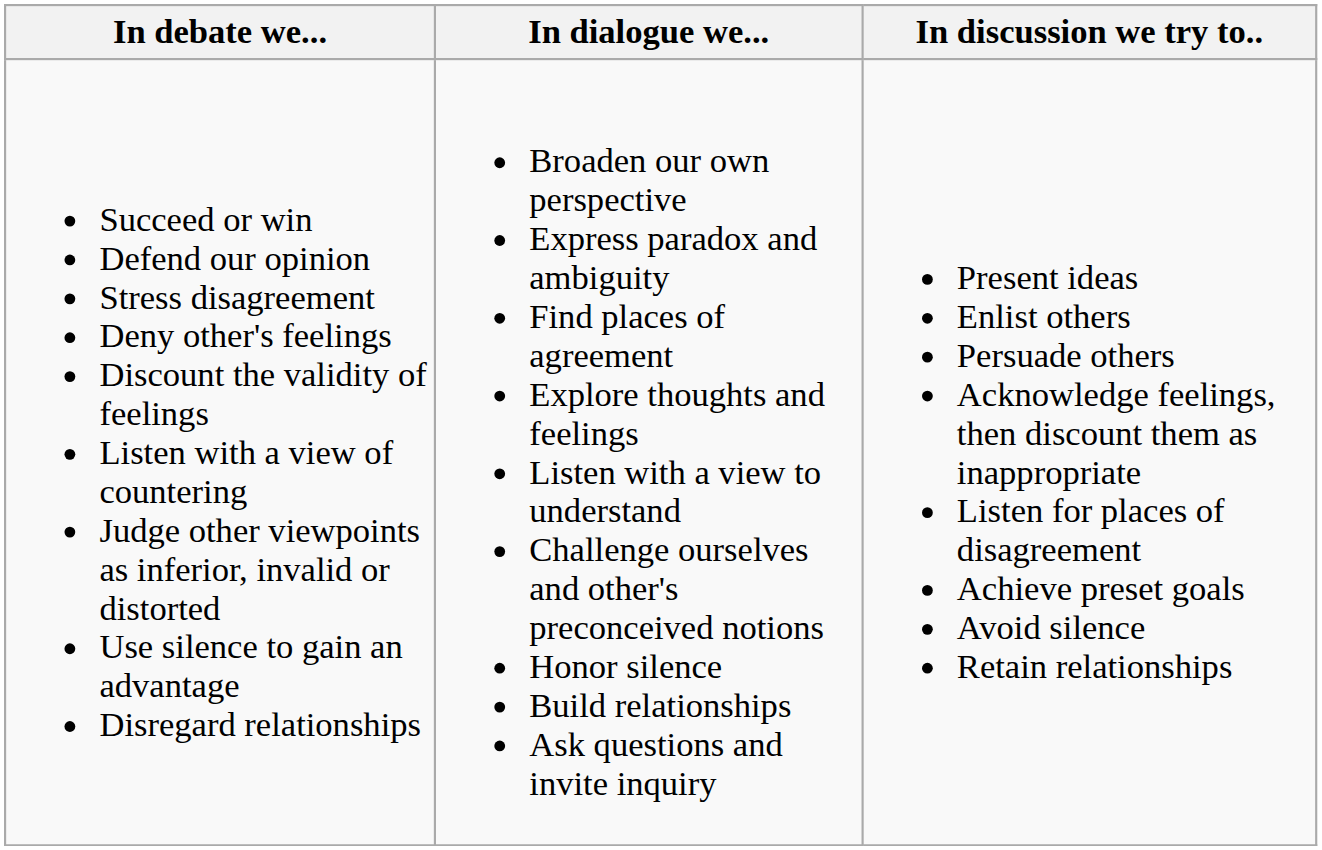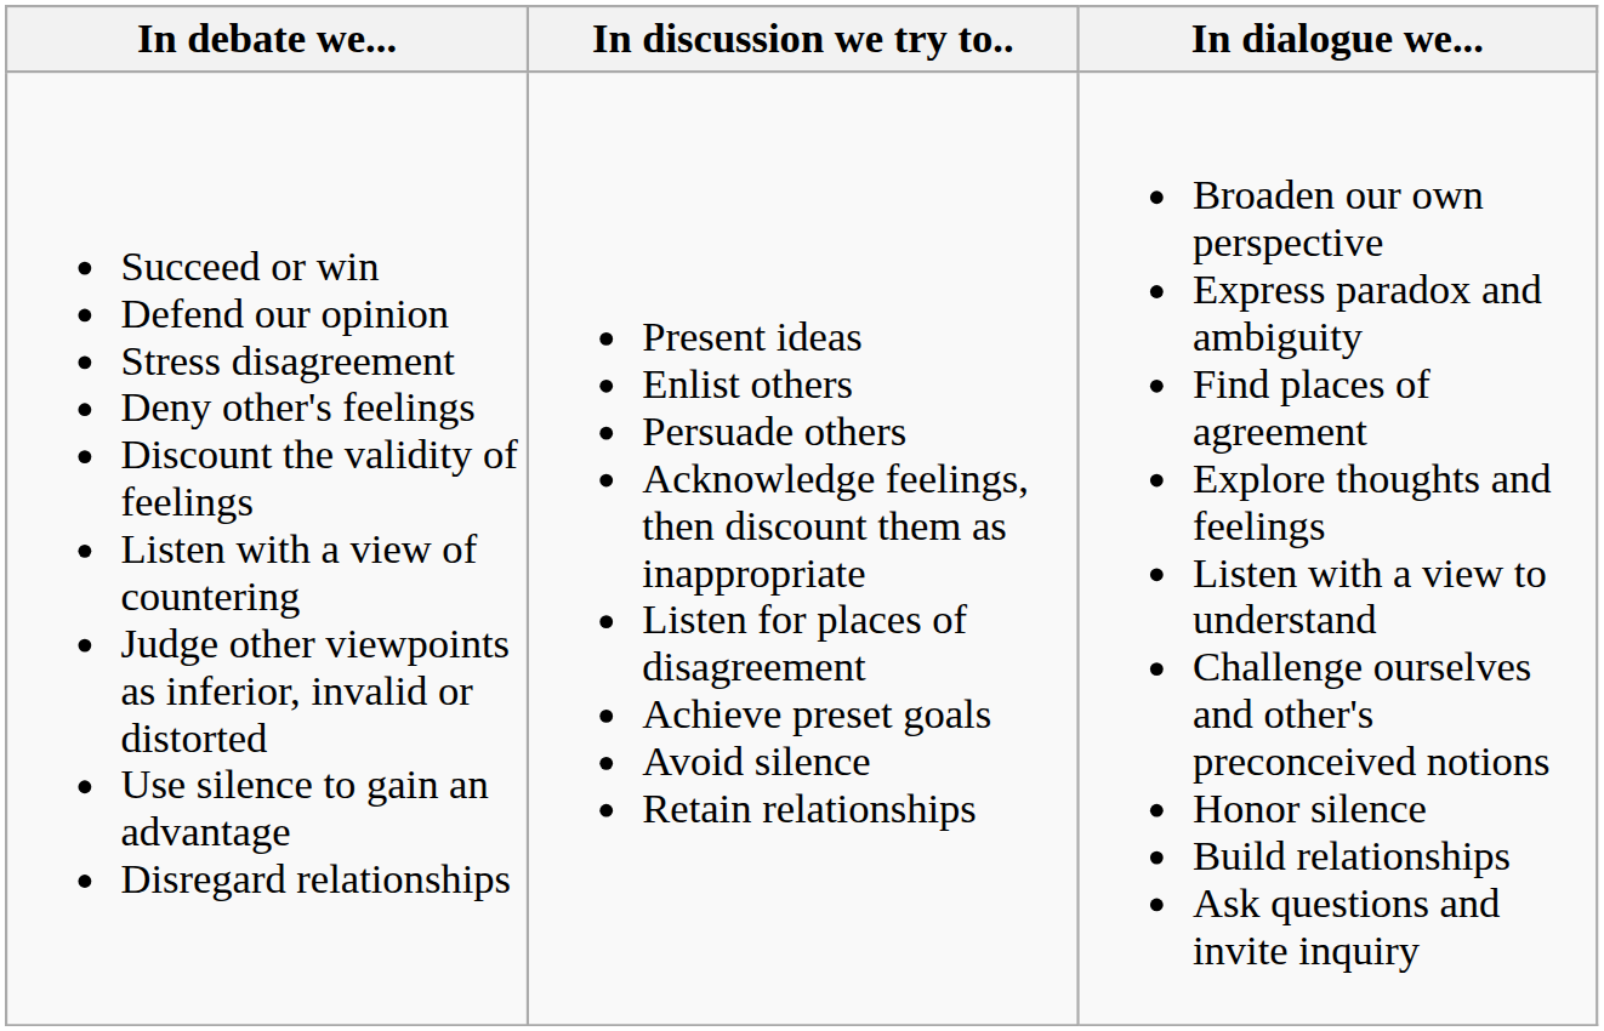columns swapped: In discussion we try to.. <-> In dialogue we...
